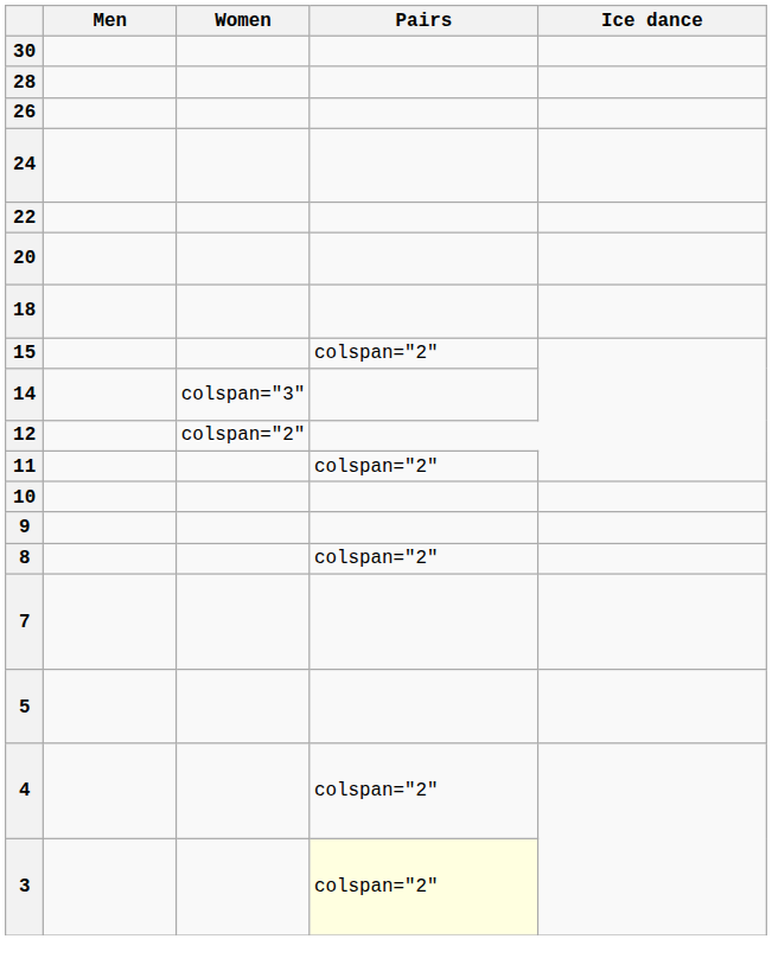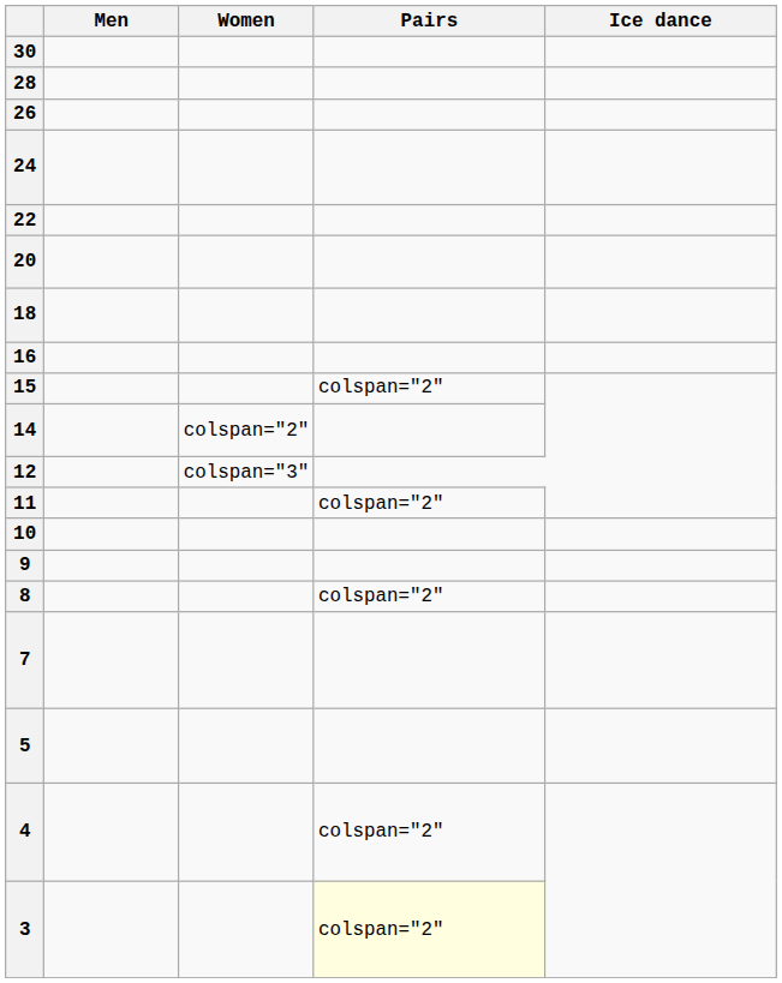+ row: 16
14 | Women: colspan="3" -> colspan="2"
12 | Women: colspan="2" -> colspan="3"
